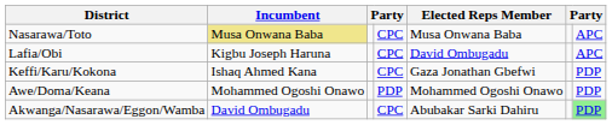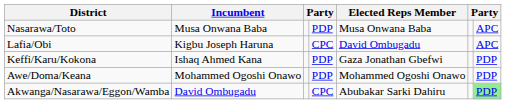Nasarawa/Toto | Incumbent: khaki background -> no background
Nasarawa/Toto | column 4: CPC -> PDP
Keffi/Karu/Kokona | column 4: CPC -> PDP
